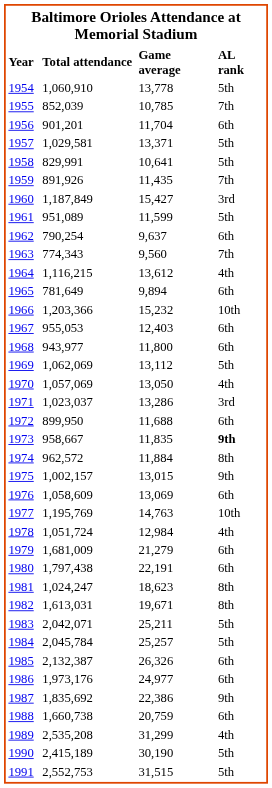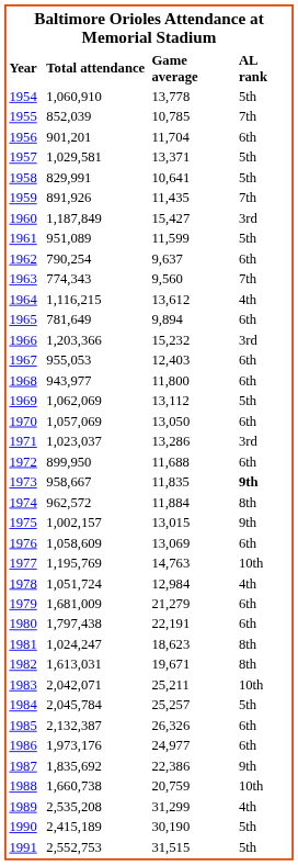1966 | column 4: 10th -> 3rd
1970 | column 4: 4th -> 6th
1983 | column 4: 5th -> 10th
1988 | column 4: 6th -> 10th
